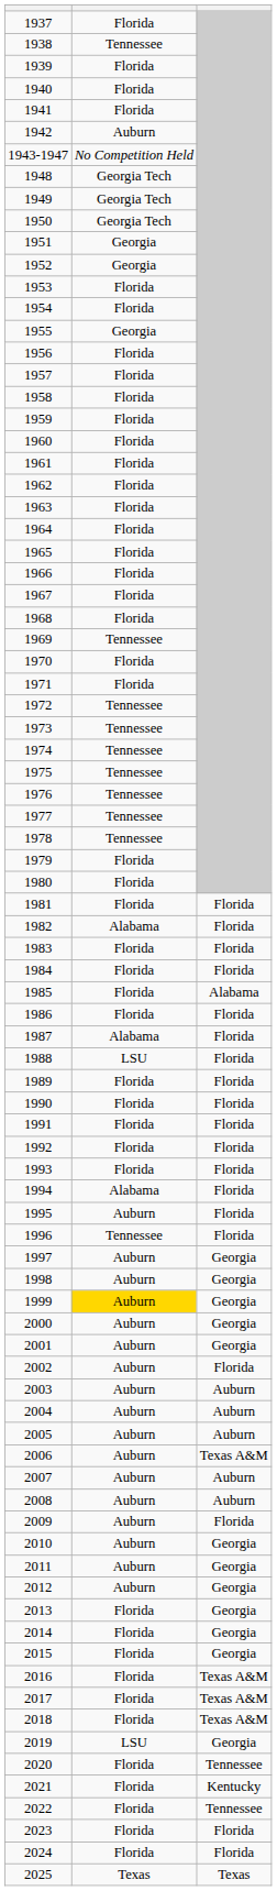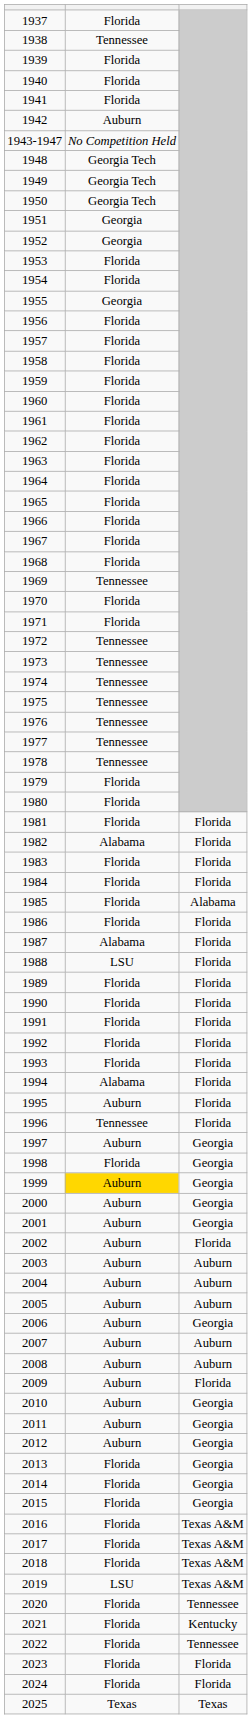1998 | column 2: Auburn -> Florida
2006 | column 3: Texas A&M -> Georgia
2019 | column 3: Georgia -> Texas A&M
